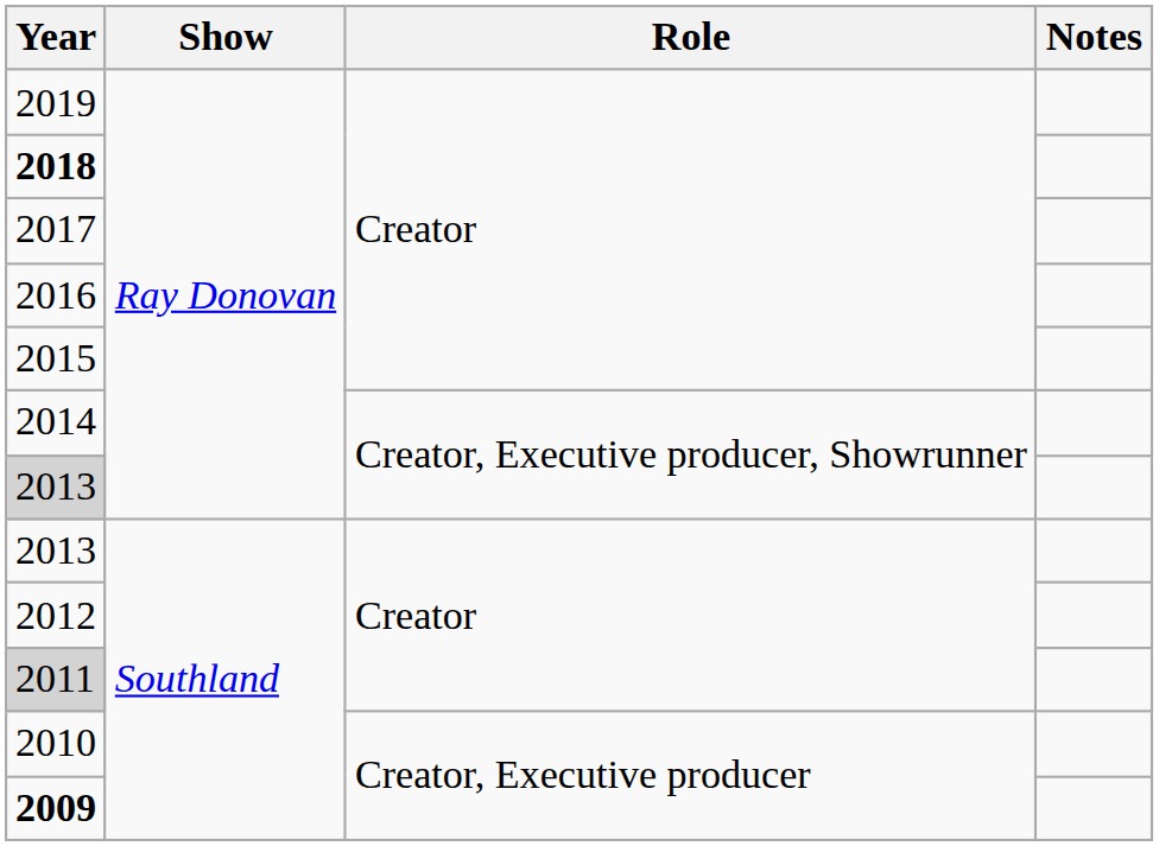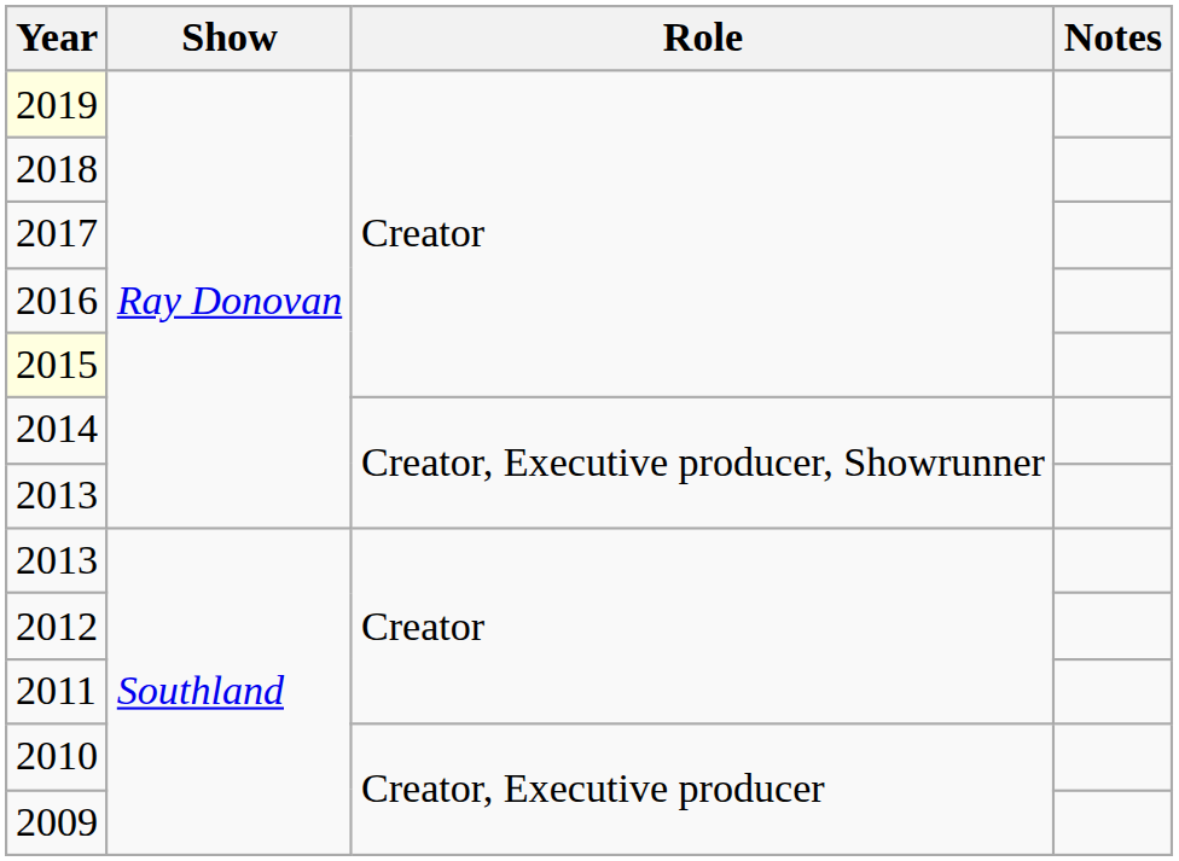2019 | Year: no background -> lightyellow background
2018 | Year: bold -> normal
2015 | Year: no background -> lightyellow background
2013 / Creator, Executive producer, Showrunner | Year: lightgrey background -> no background
2011 | Year: lightgrey background -> no background
2009 | Year: bold -> normal
